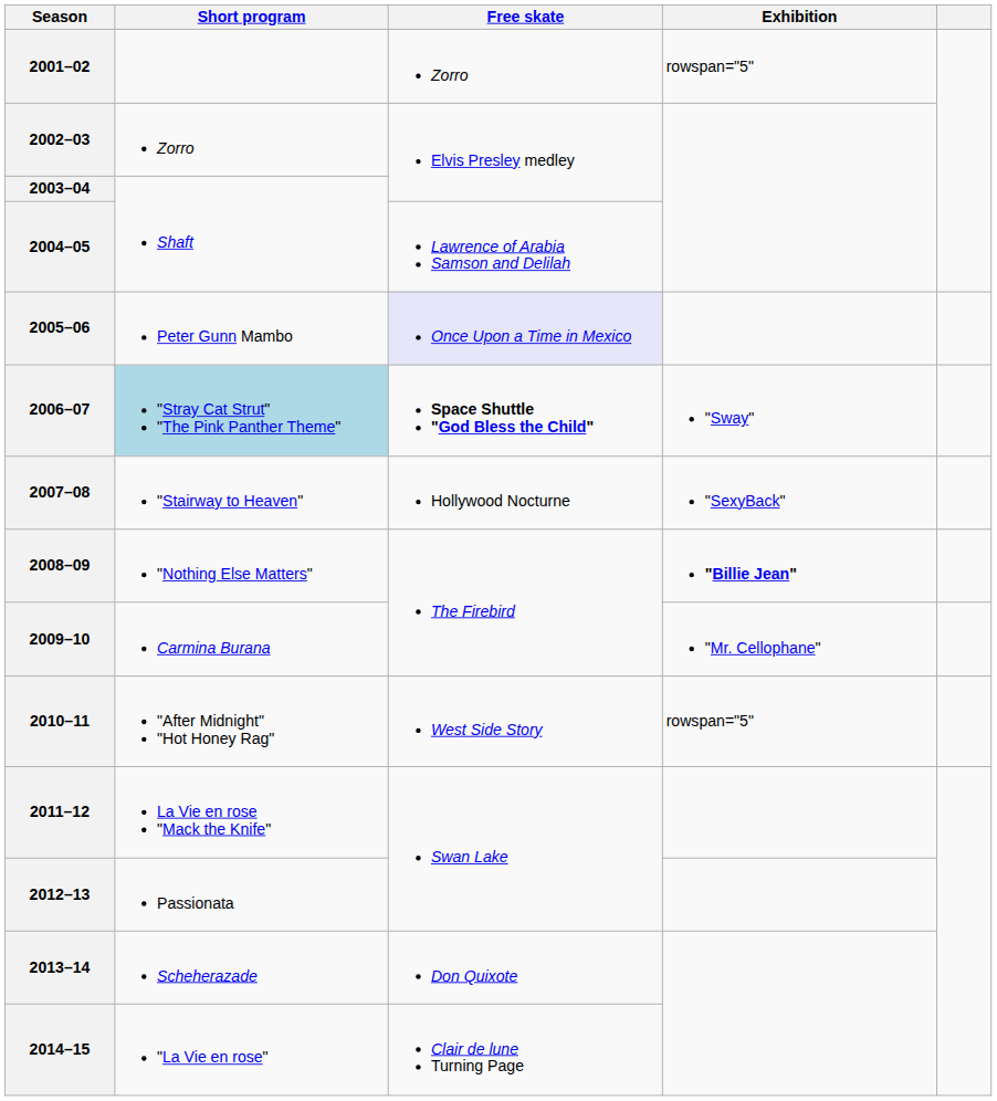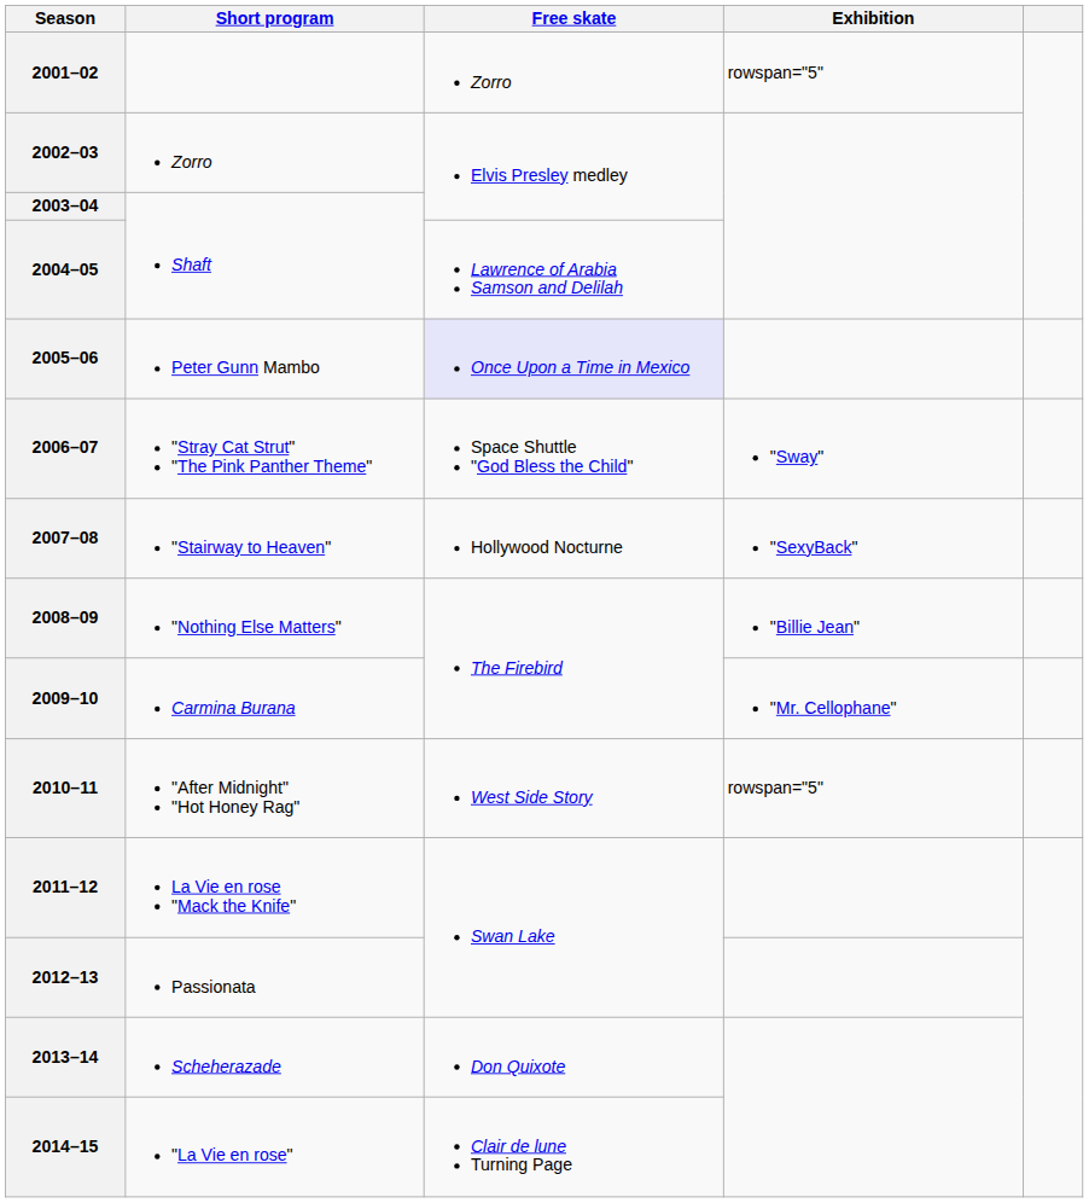2006–07 | Short program: lightblue background -> no background
2006–07 | Free skate: bold -> normal
2008–09 | Exhibition: bold -> normal
